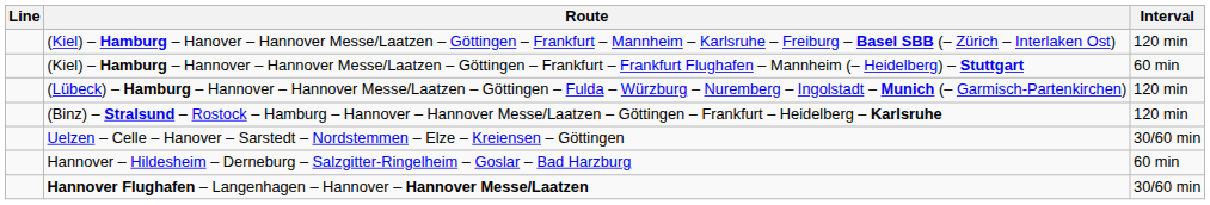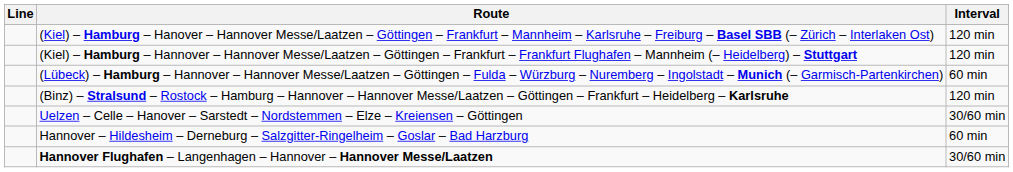row 3 | Interval: 60 min -> 120 min
row 4 | Interval: 120 min -> 60 min
